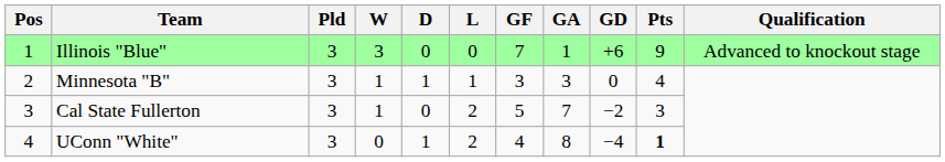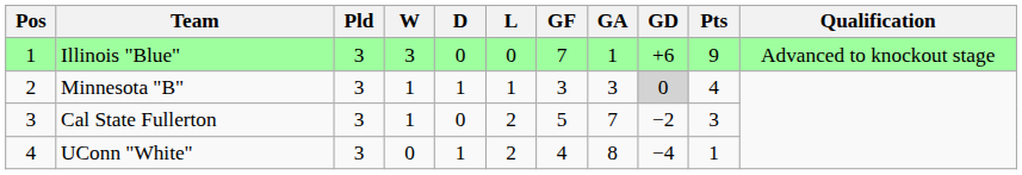Minnesota "B" | GD: no background -> lightgrey background
UConn "White" | Pts: bold -> normal
